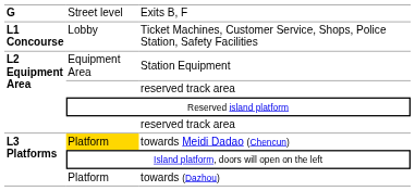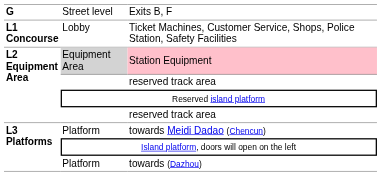Station Equipment | column 2: no background -> lightgrey background
Station Equipment | column 3: no background -> pink background
towards Meidi Dadao (Chencun) | column 2: gold background -> no background
